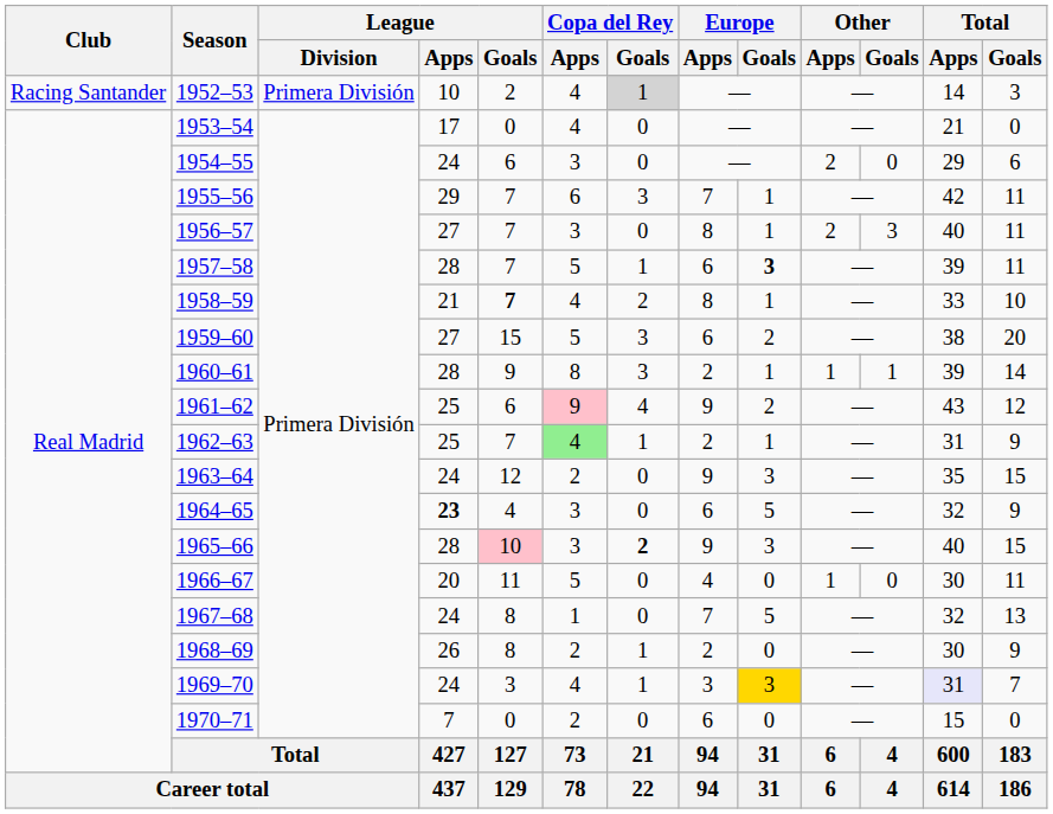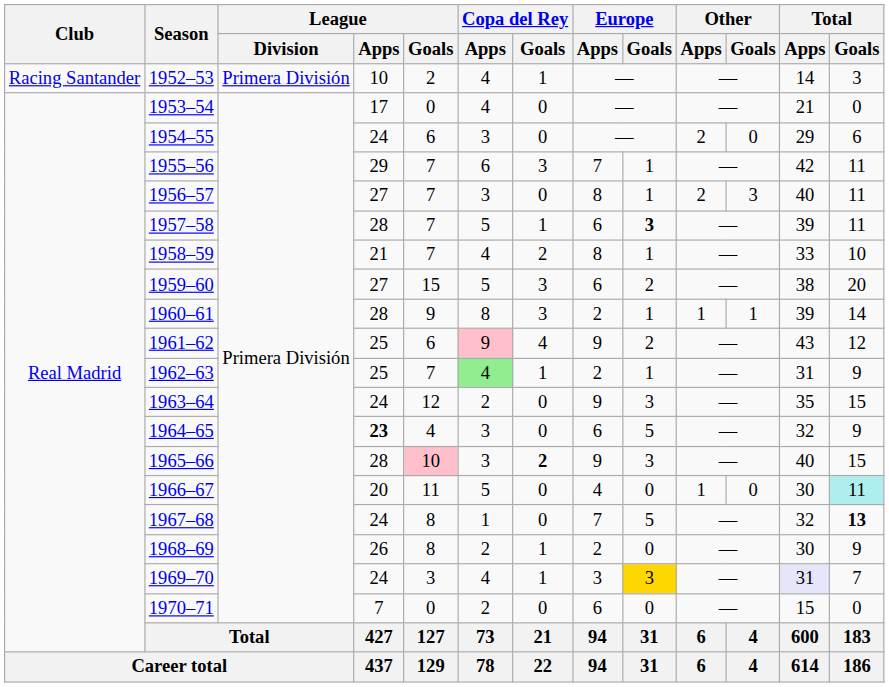1952–53 | Copa del Rey / Goals: lightgrey background -> no background
1958–59 | League / Goals: bold -> normal
1966–67 | Total / Goals: no background -> paleturquoise background
1967–68 | Total / Goals: normal -> bold
